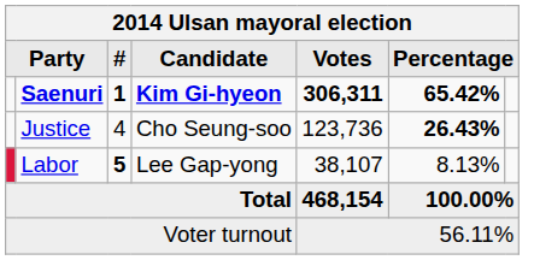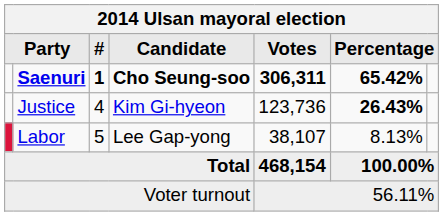Saenuri | Candidate: Kim Gi-hyeon -> Cho Seung-soo
Justice | Candidate: Cho Seung-soo -> Kim Gi-hyeon
Labor | #: bold -> normal
